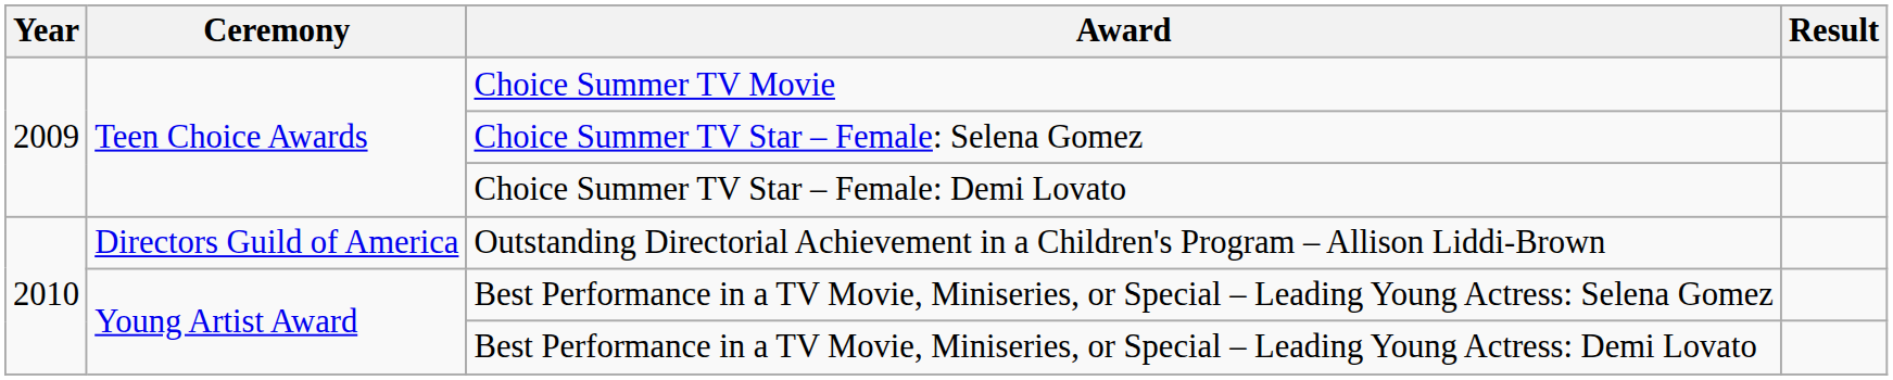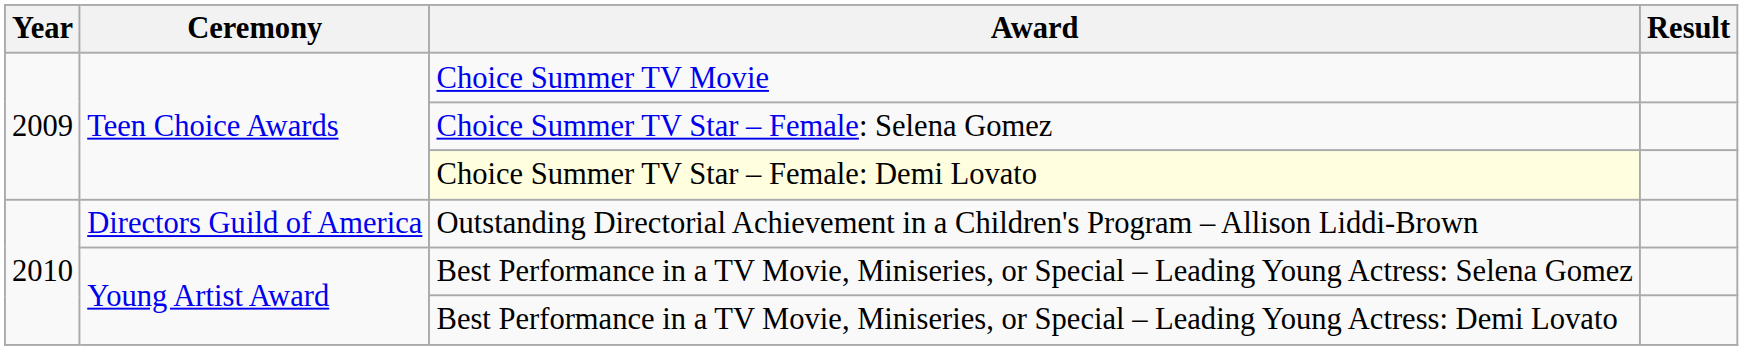Choice Summer TV Star – Female: Demi Lovato | Award: no background -> lightyellow background
